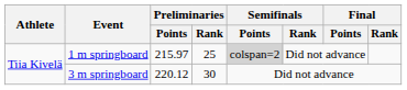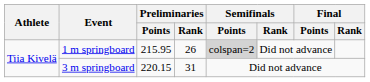1 m springboard | Preliminaries / Points: 215.97 -> 215.95
1 m springboard | Preliminaries / Rank: 25 -> 26
3 m springboard | Preliminaries / Points: 220.12 -> 220.15
3 m springboard | Preliminaries / Rank: 30 -> 31
